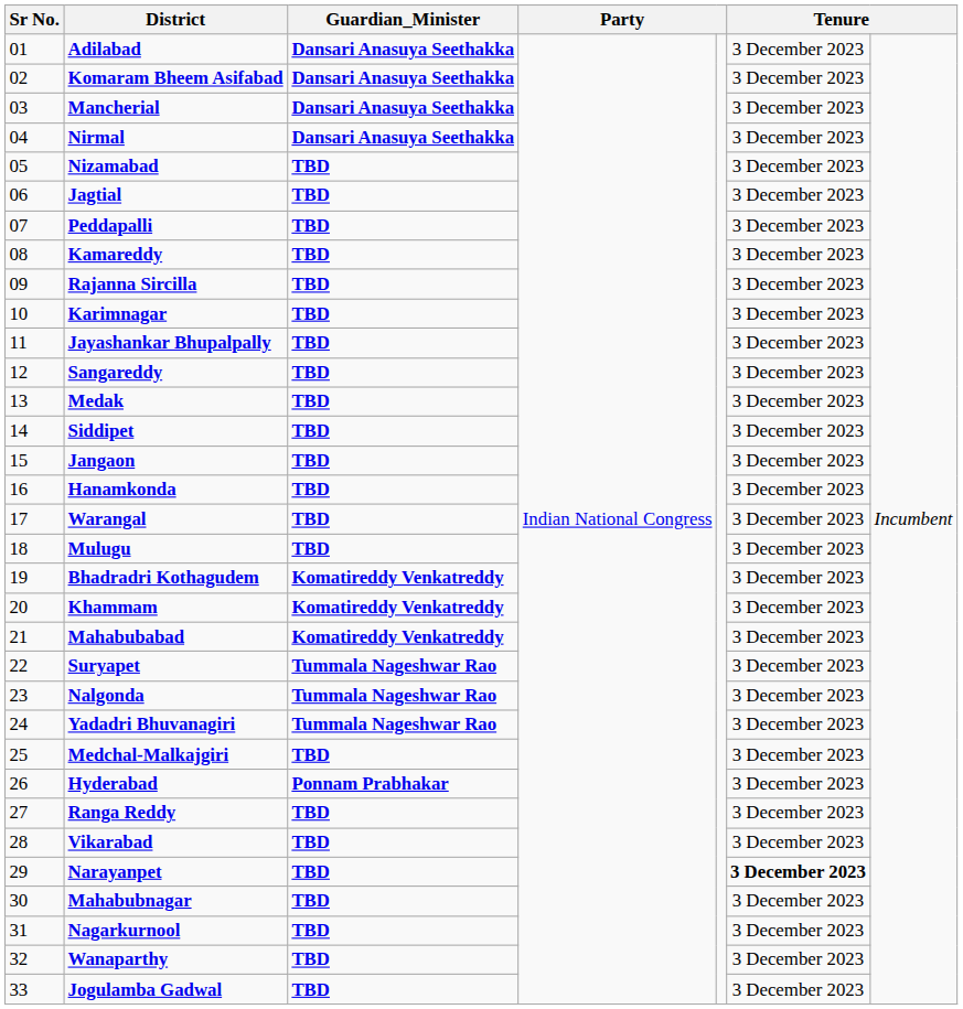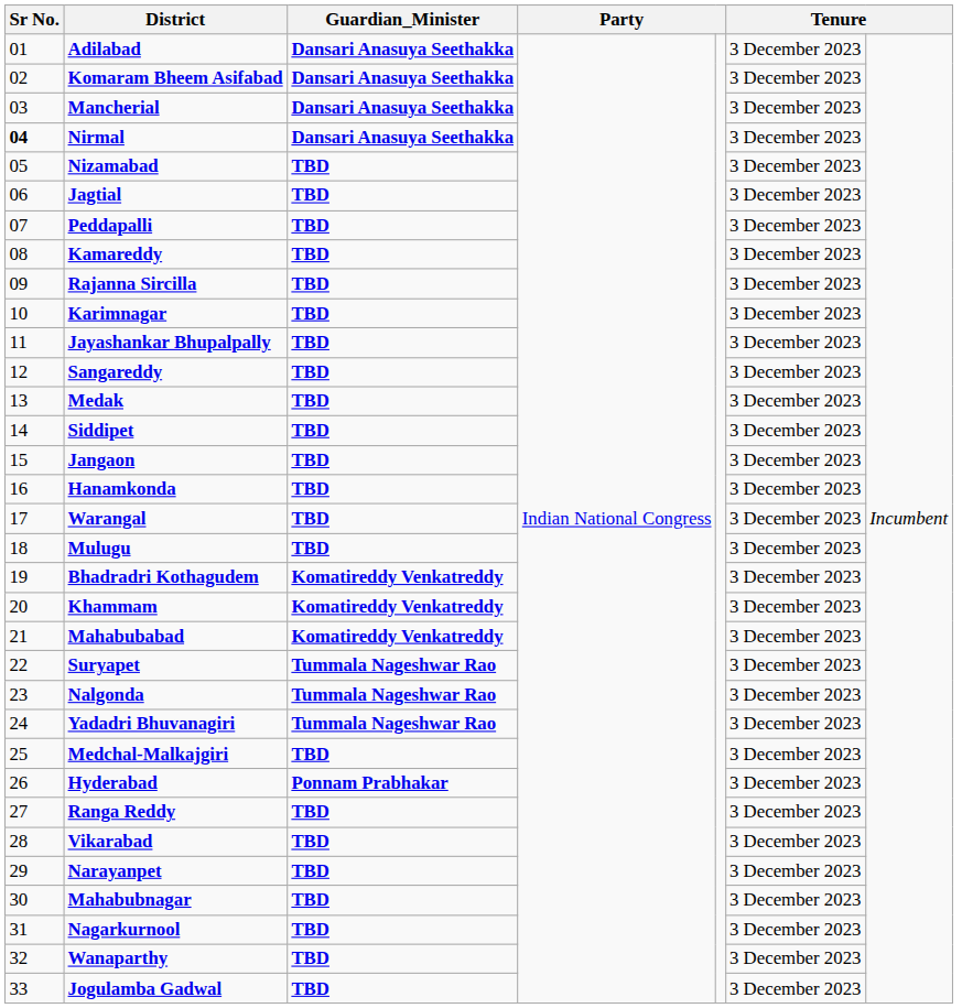Nirmal | Sr No.: normal -> bold
Narayanpet | column 6: bold -> normal
